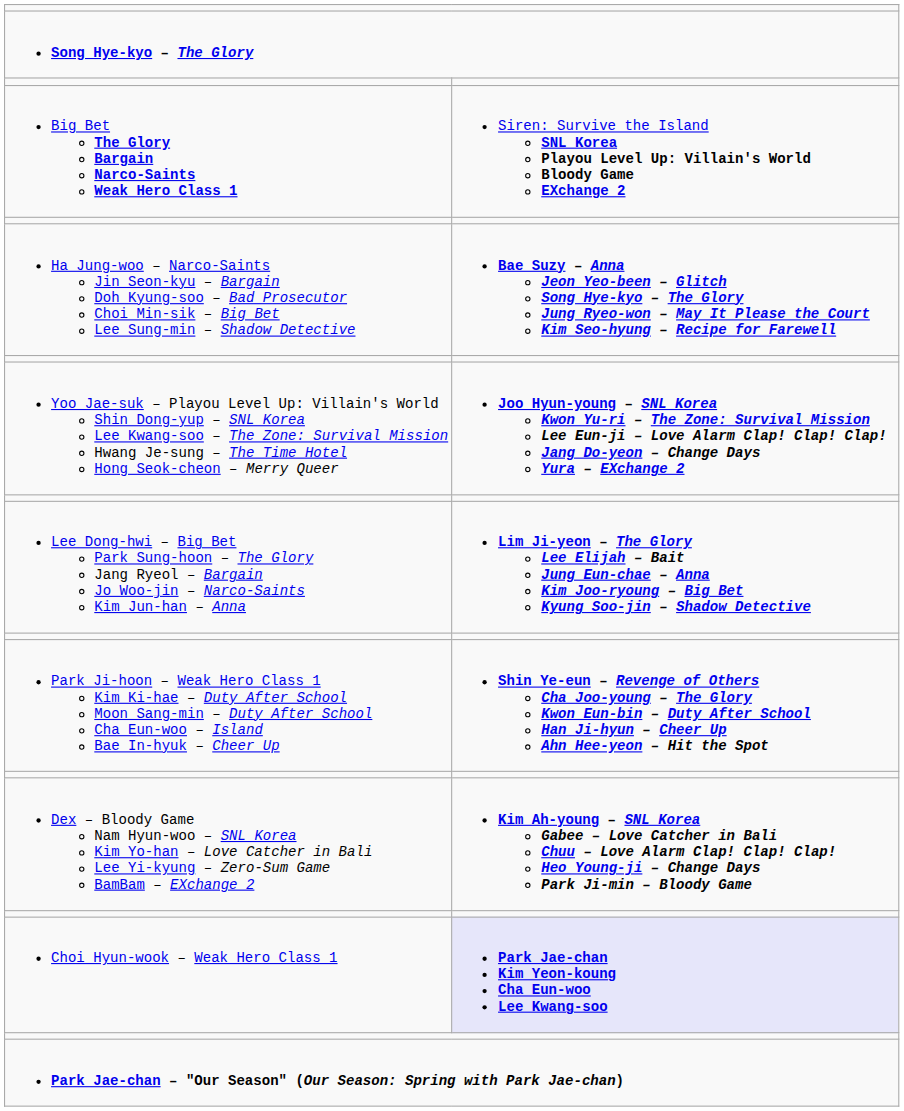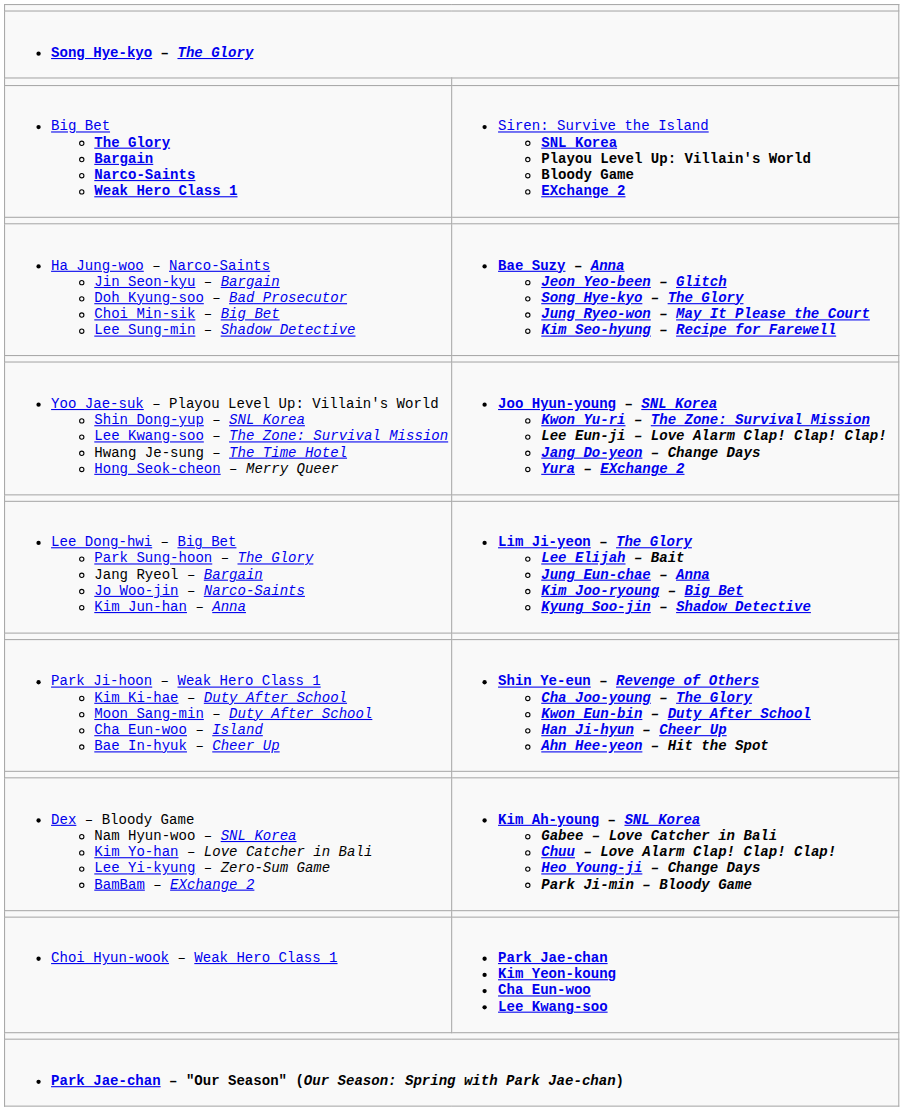row 16 | column 2: lavender background -> no background
